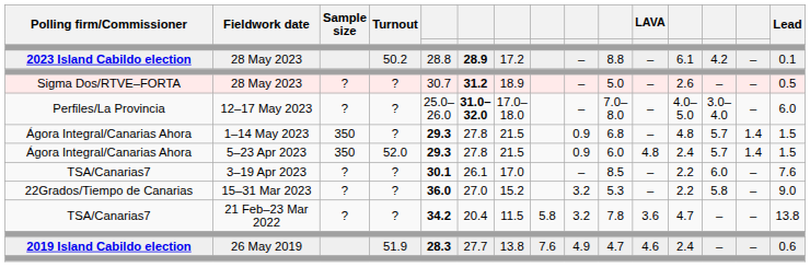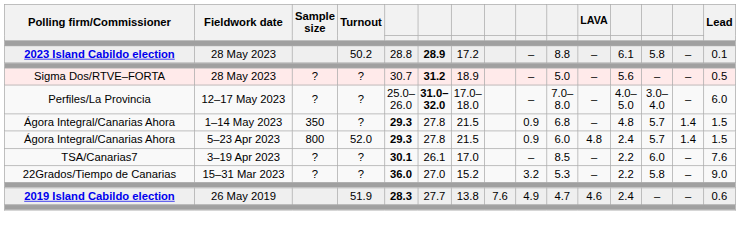2023 Island Cabildo election / 28 May 2023 | column 13: 4.2 -> 5.8
Sigma Dos/RTVE–FORTA / 28 May 2023 | column 12: 2.6 -> 5.6
5–23 Apr 2023 | Sample size: 350 -> 800
- row: TSA/Canarias7 | 21 Feb–23 Mar 2022 | ? | ? | 34.2 | 20.4 | 11.5 | 5.8 | 3.2 | 7.8 | 3.6 | 4.7 | – | – | 13.8
